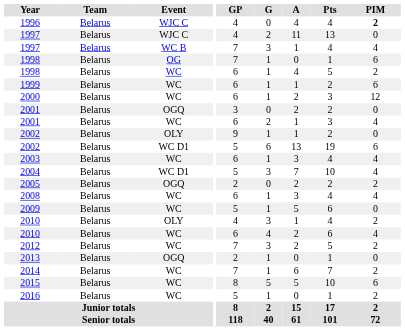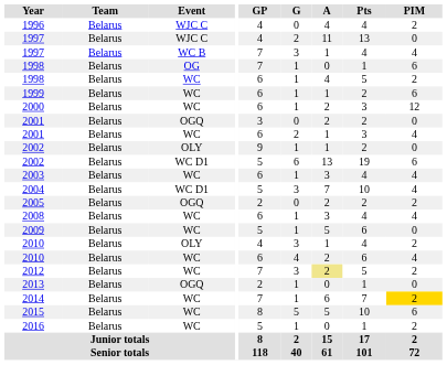1996 | PIM: bold -> normal
2012 | A: no background -> khaki background
2014 | PIM: no background -> gold background
